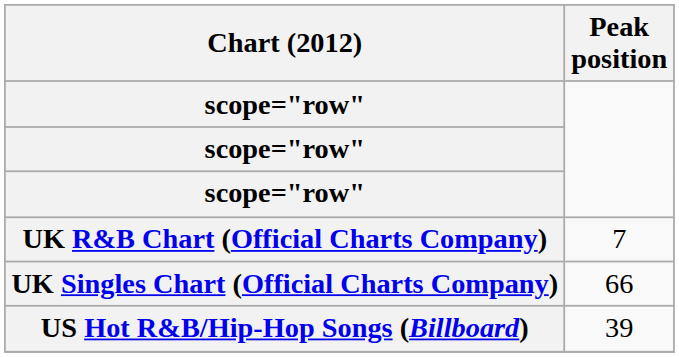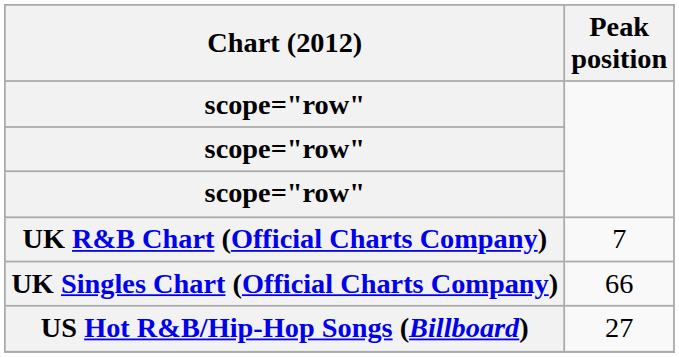US Hot R&B/Hip-Hop Songs (Billboard) | Peak position: 39 -> 27
